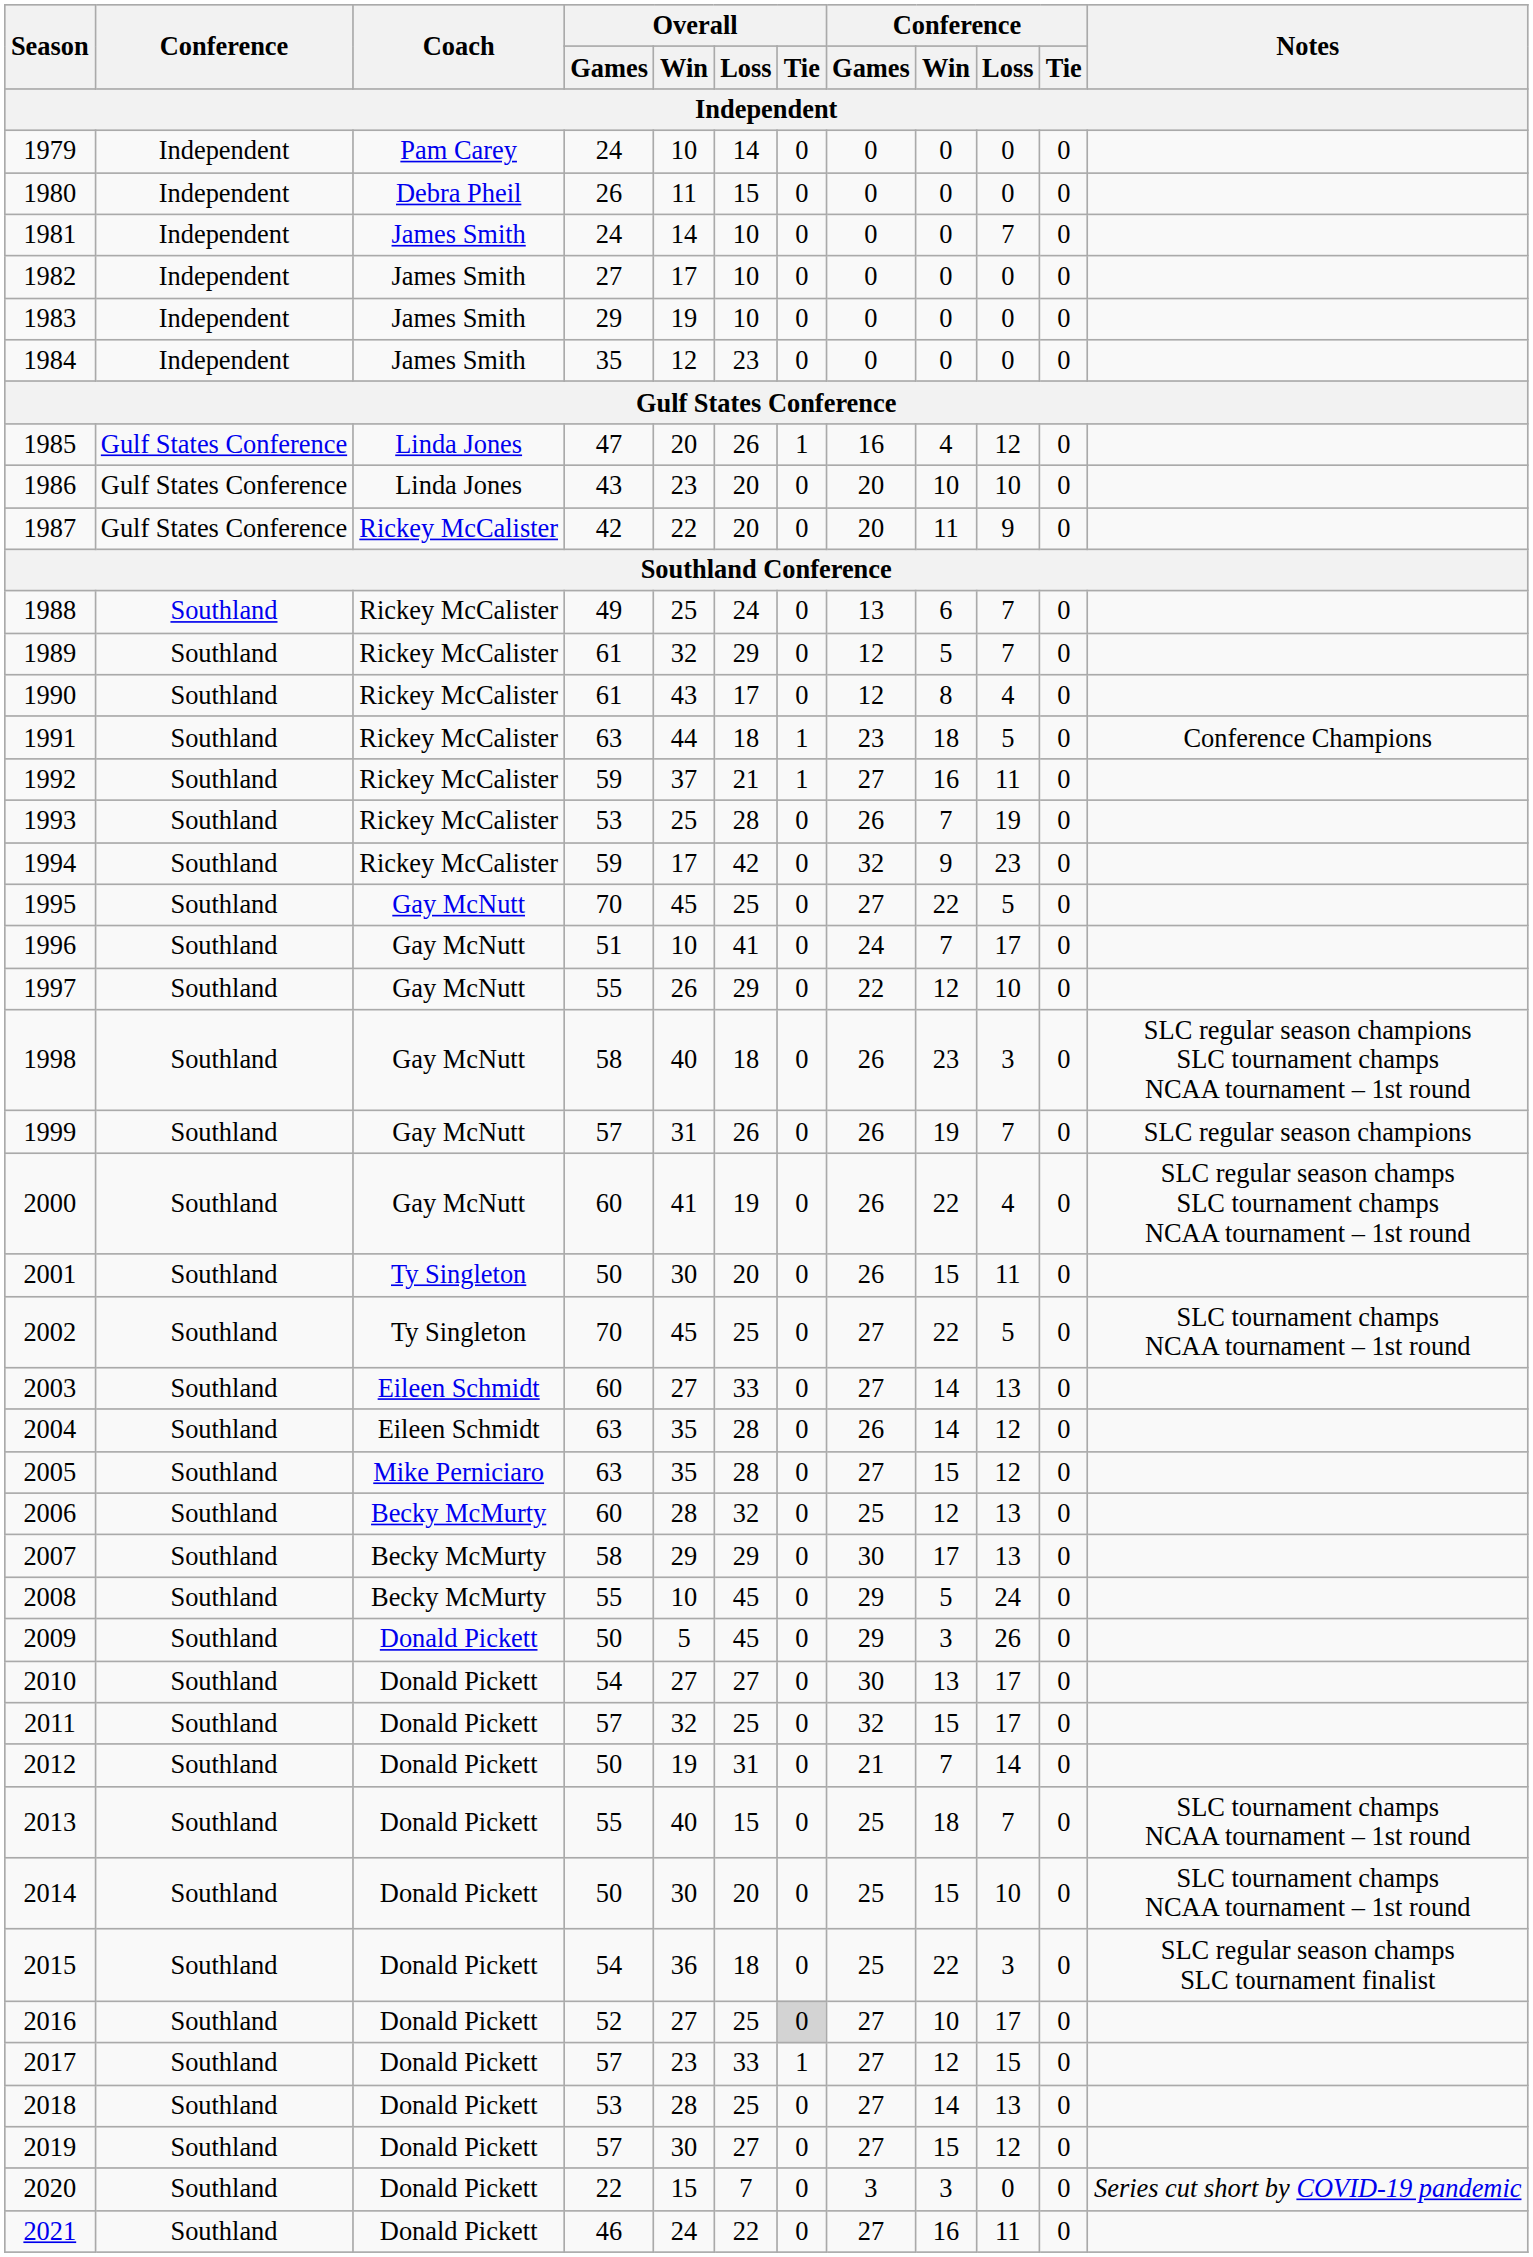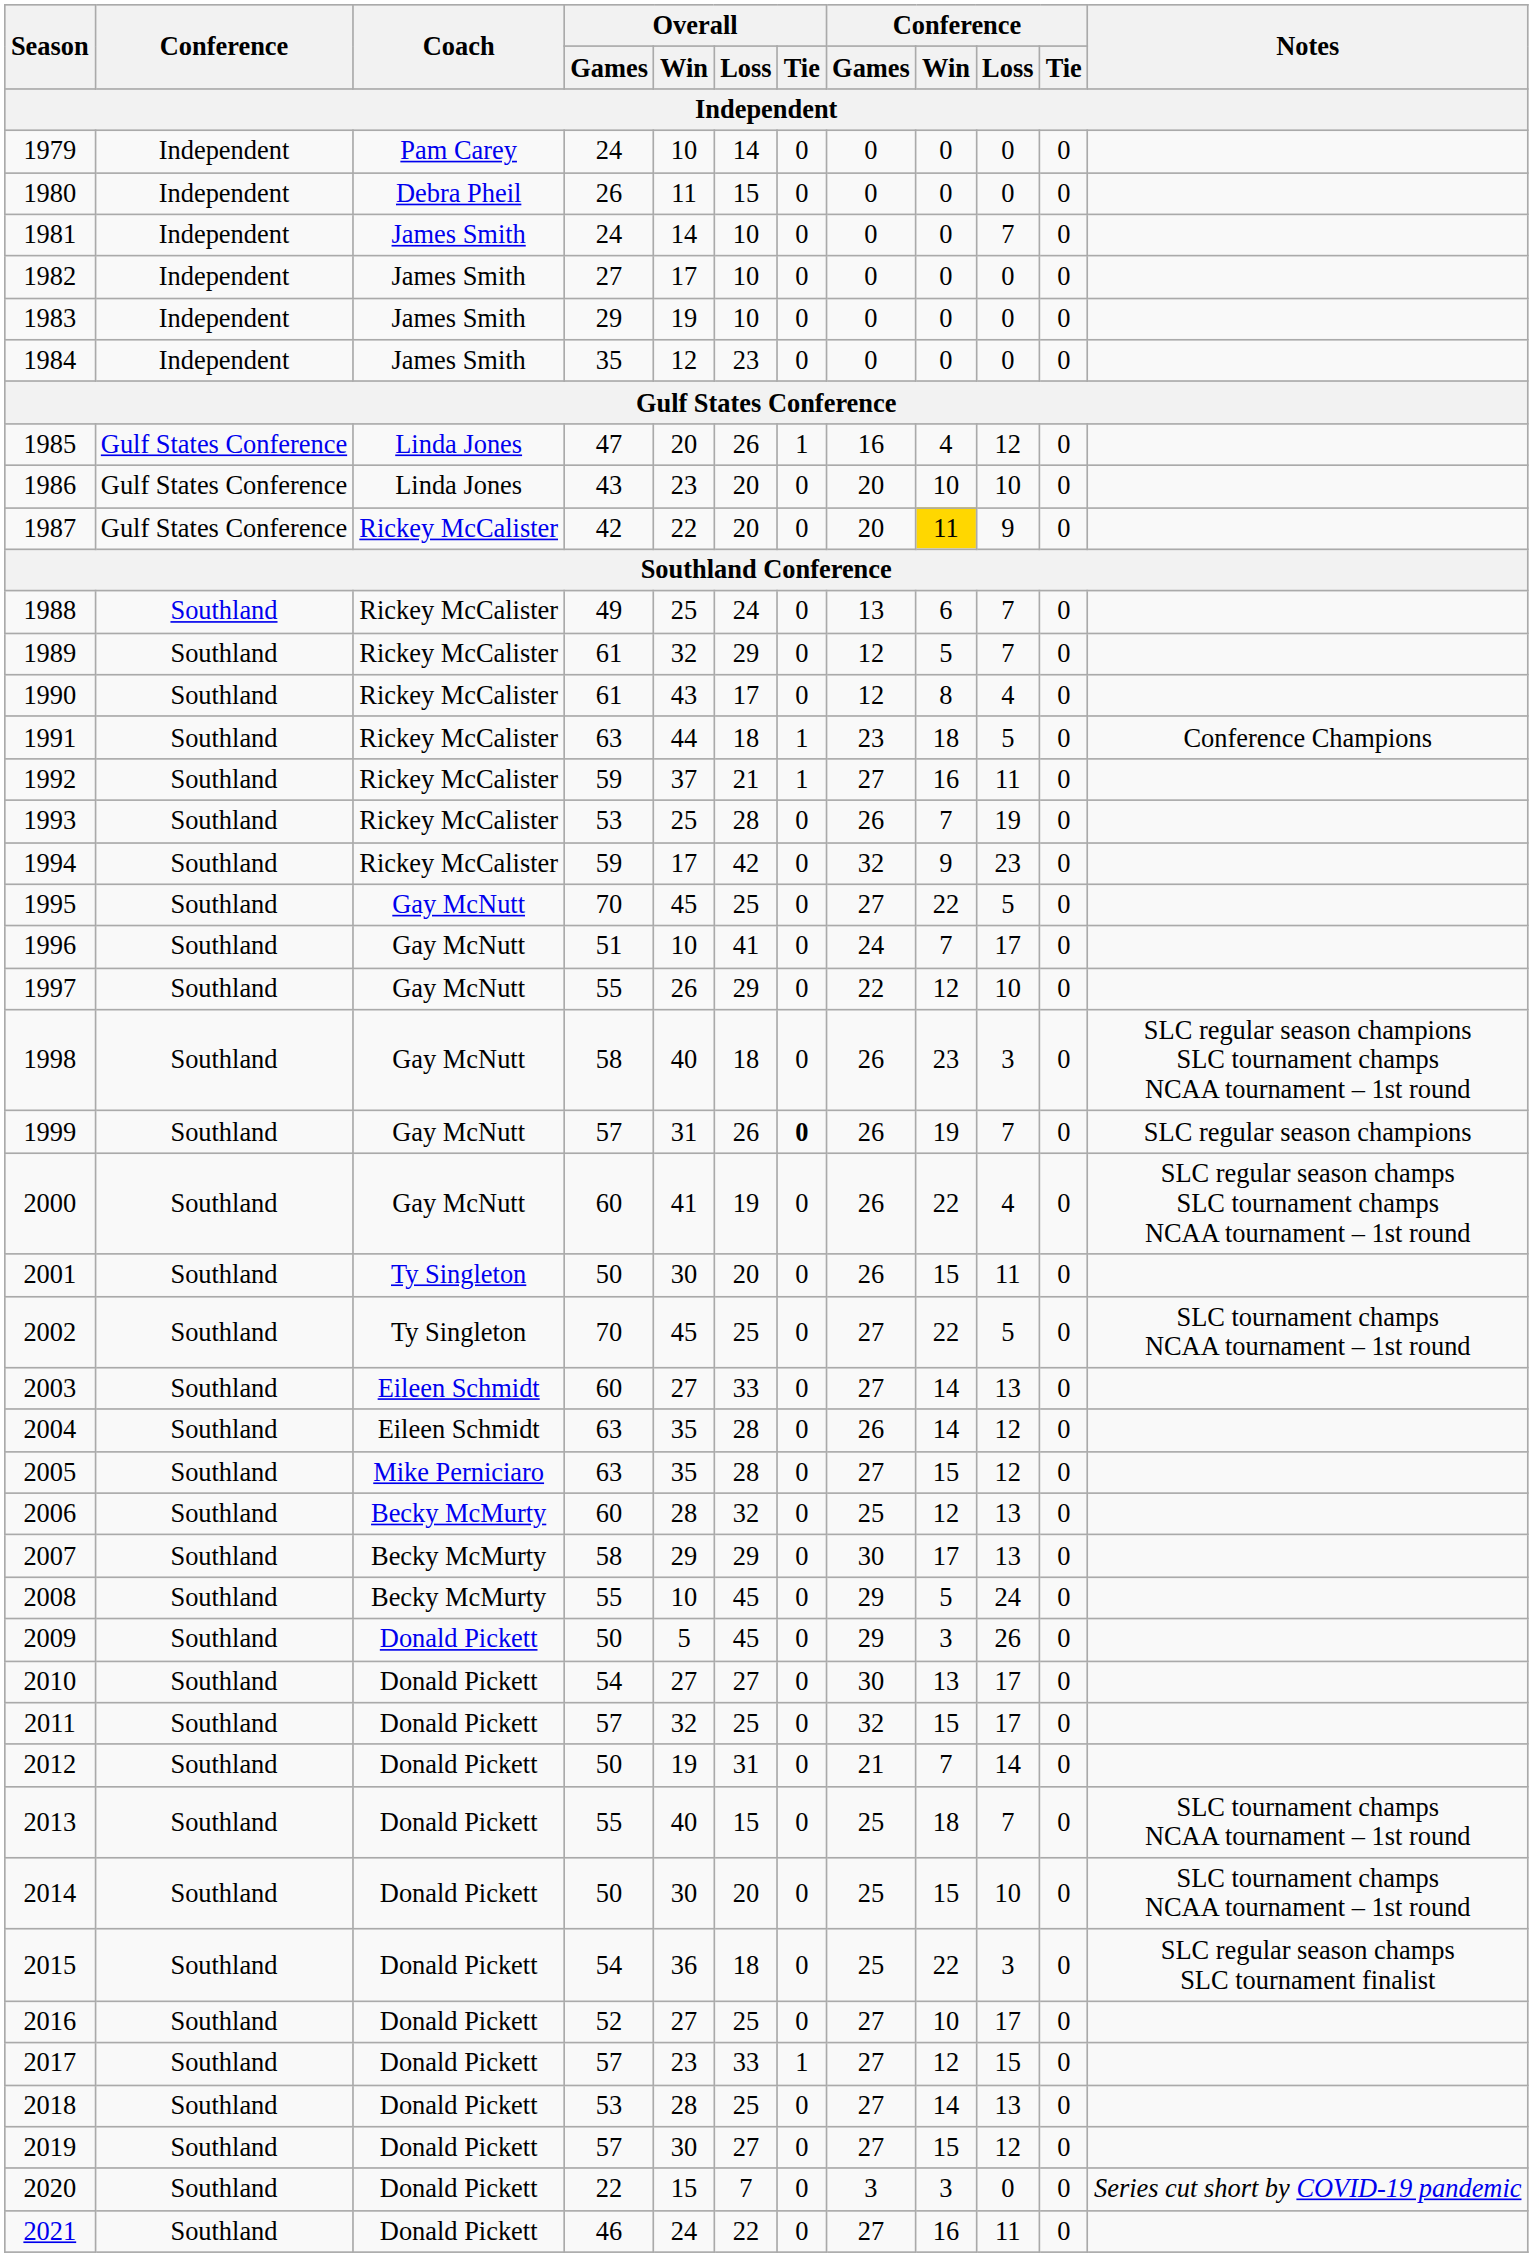1987 | Conference / Win: no background -> gold background
1999 | Overall / Tie: normal -> bold
2016 | Overall / Tie: lightgrey background -> no background
